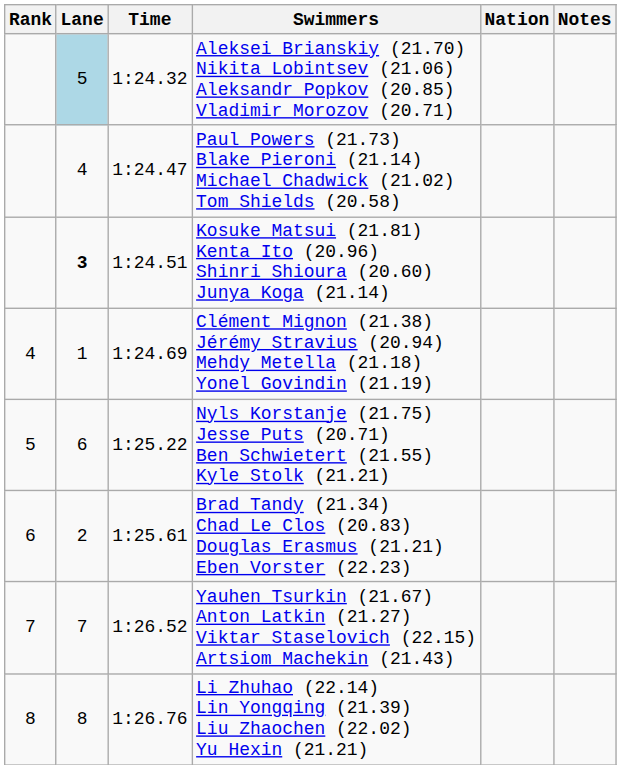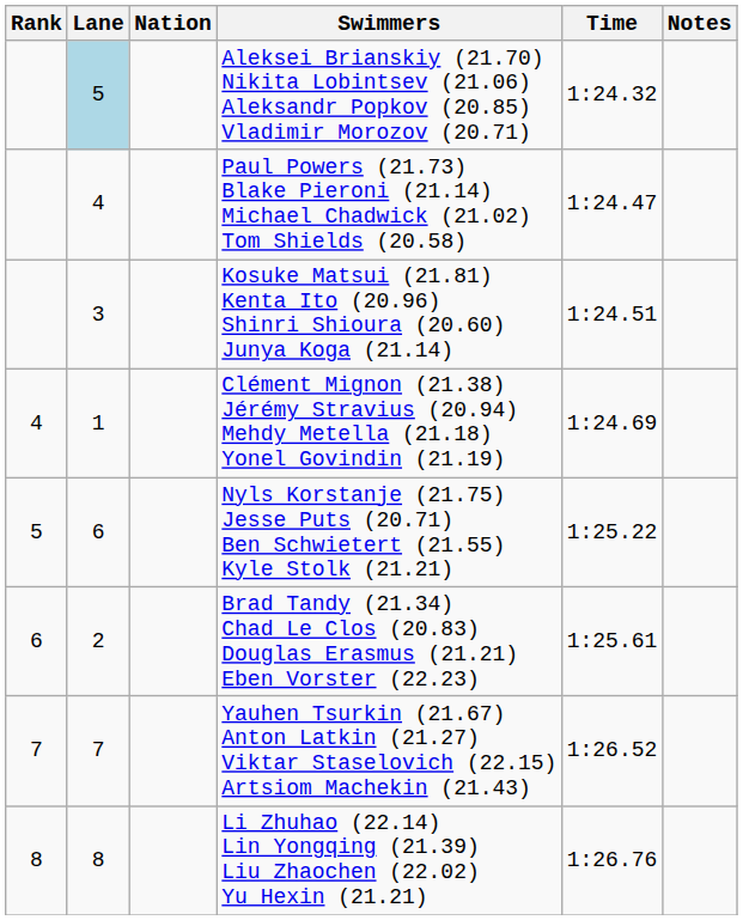columns swapped: Nation <-> Time
row 4 | Lane: bold -> normal
